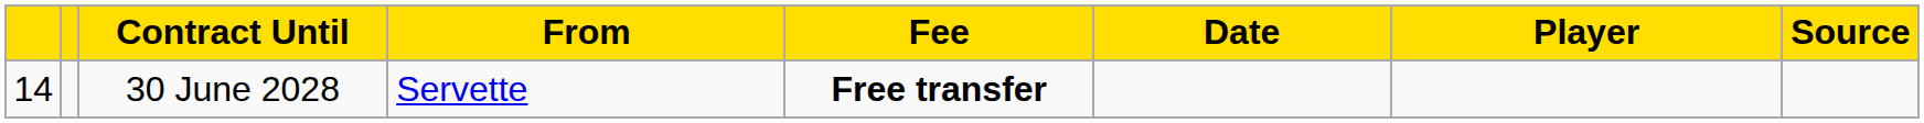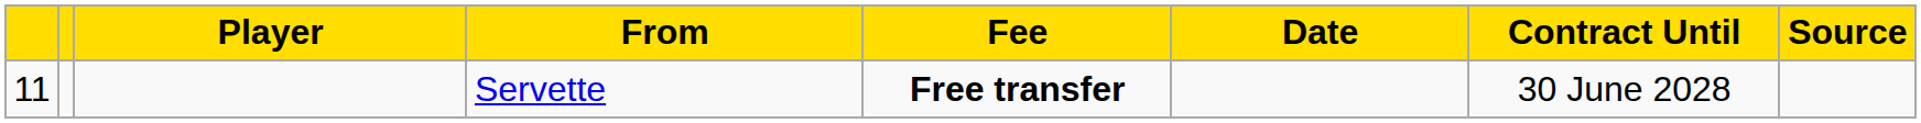columns swapped: Player <-> Contract Until
Servette | column 1: 14 -> 11
